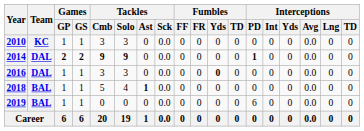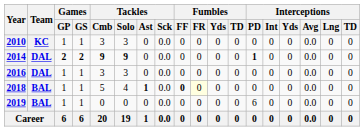2016 | Fumbles / Yds: bold -> normal
2018 | Fumbles / FF: normal -> bold
2018 | Fumbles / FR: no background -> lightyellow background
